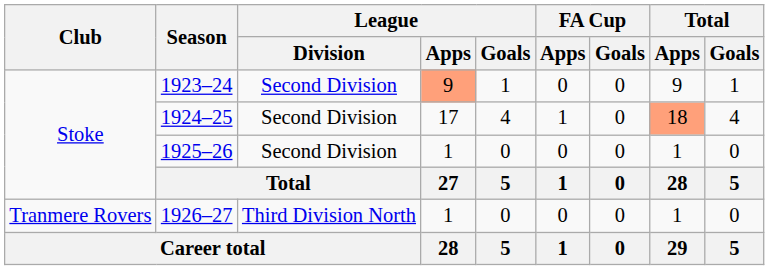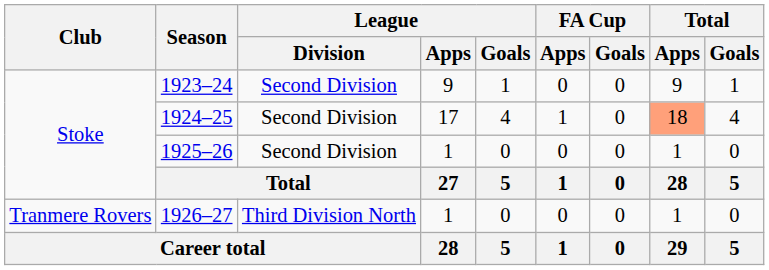1923–24 | League / Apps: lightsalmon background -> no background
